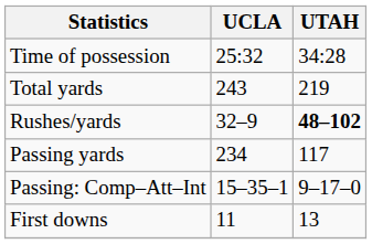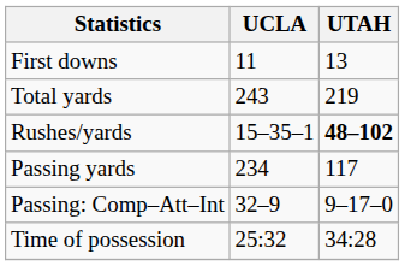rows swapped: First downs <-> Time of possession
Rushes/yards | UCLA: 32–9 -> 15–35–1
Passing: Comp–Att–Int | UCLA: 15–35–1 -> 32–9
